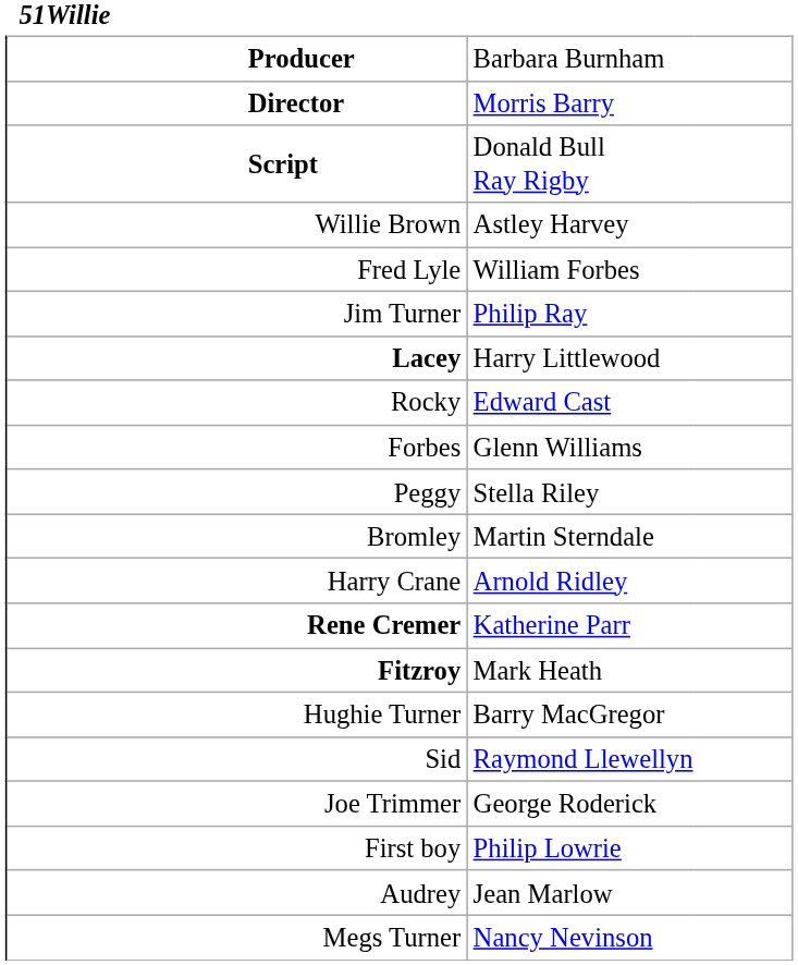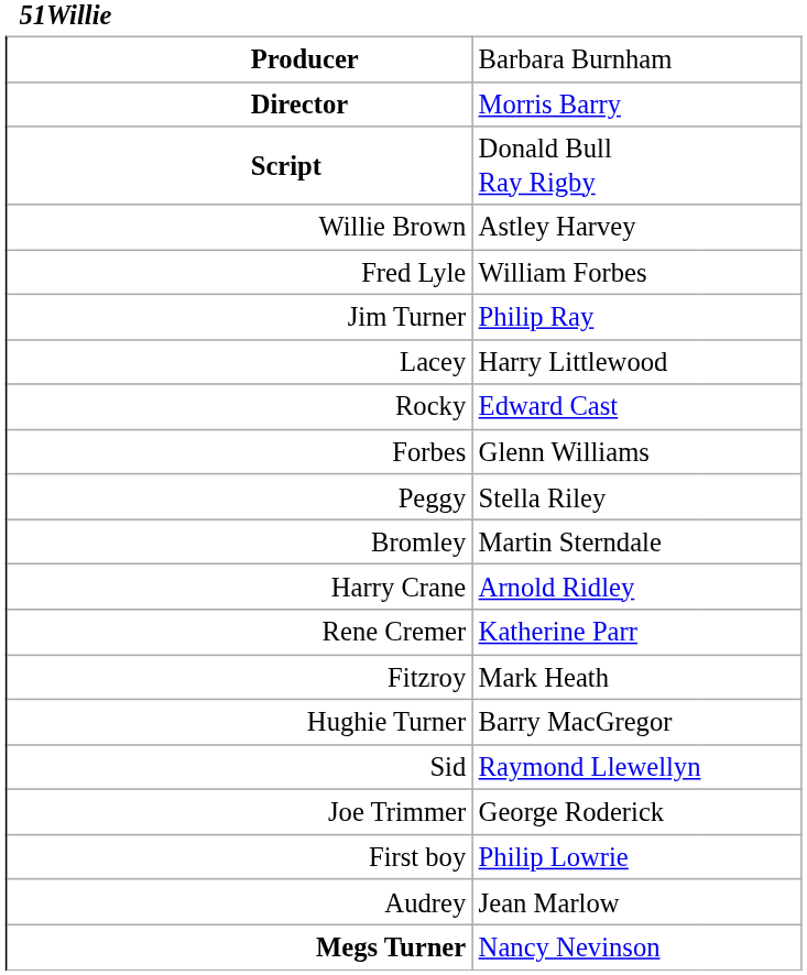Lacey | column 2: bold -> normal
Rene Cremer | column 2: bold -> normal
Fitzroy | column 2: bold -> normal
Megs Turner | column 2: normal -> bold
